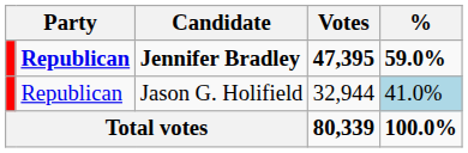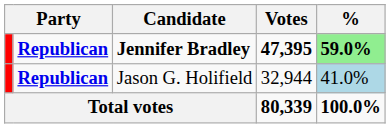Jennifer Bradley | %: no background -> lightgreen background
Jason G. Holifield | column 2: normal -> bold
